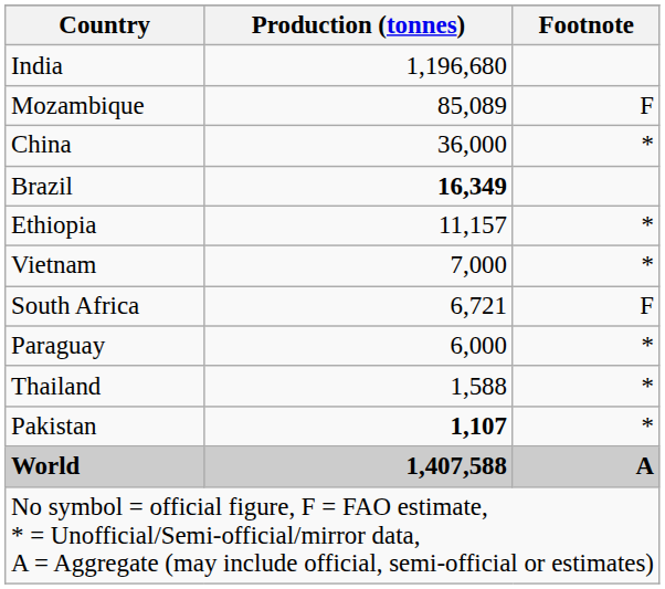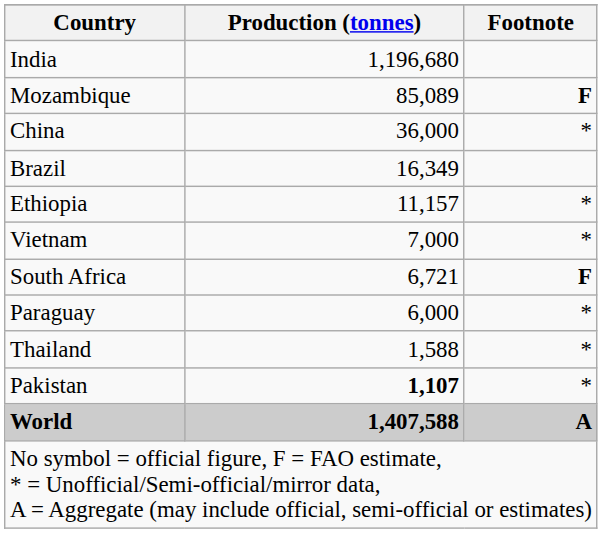Mozambique | Footnote: normal -> bold
Brazil | Production (tonnes): bold -> normal
South Africa | Footnote: normal -> bold
